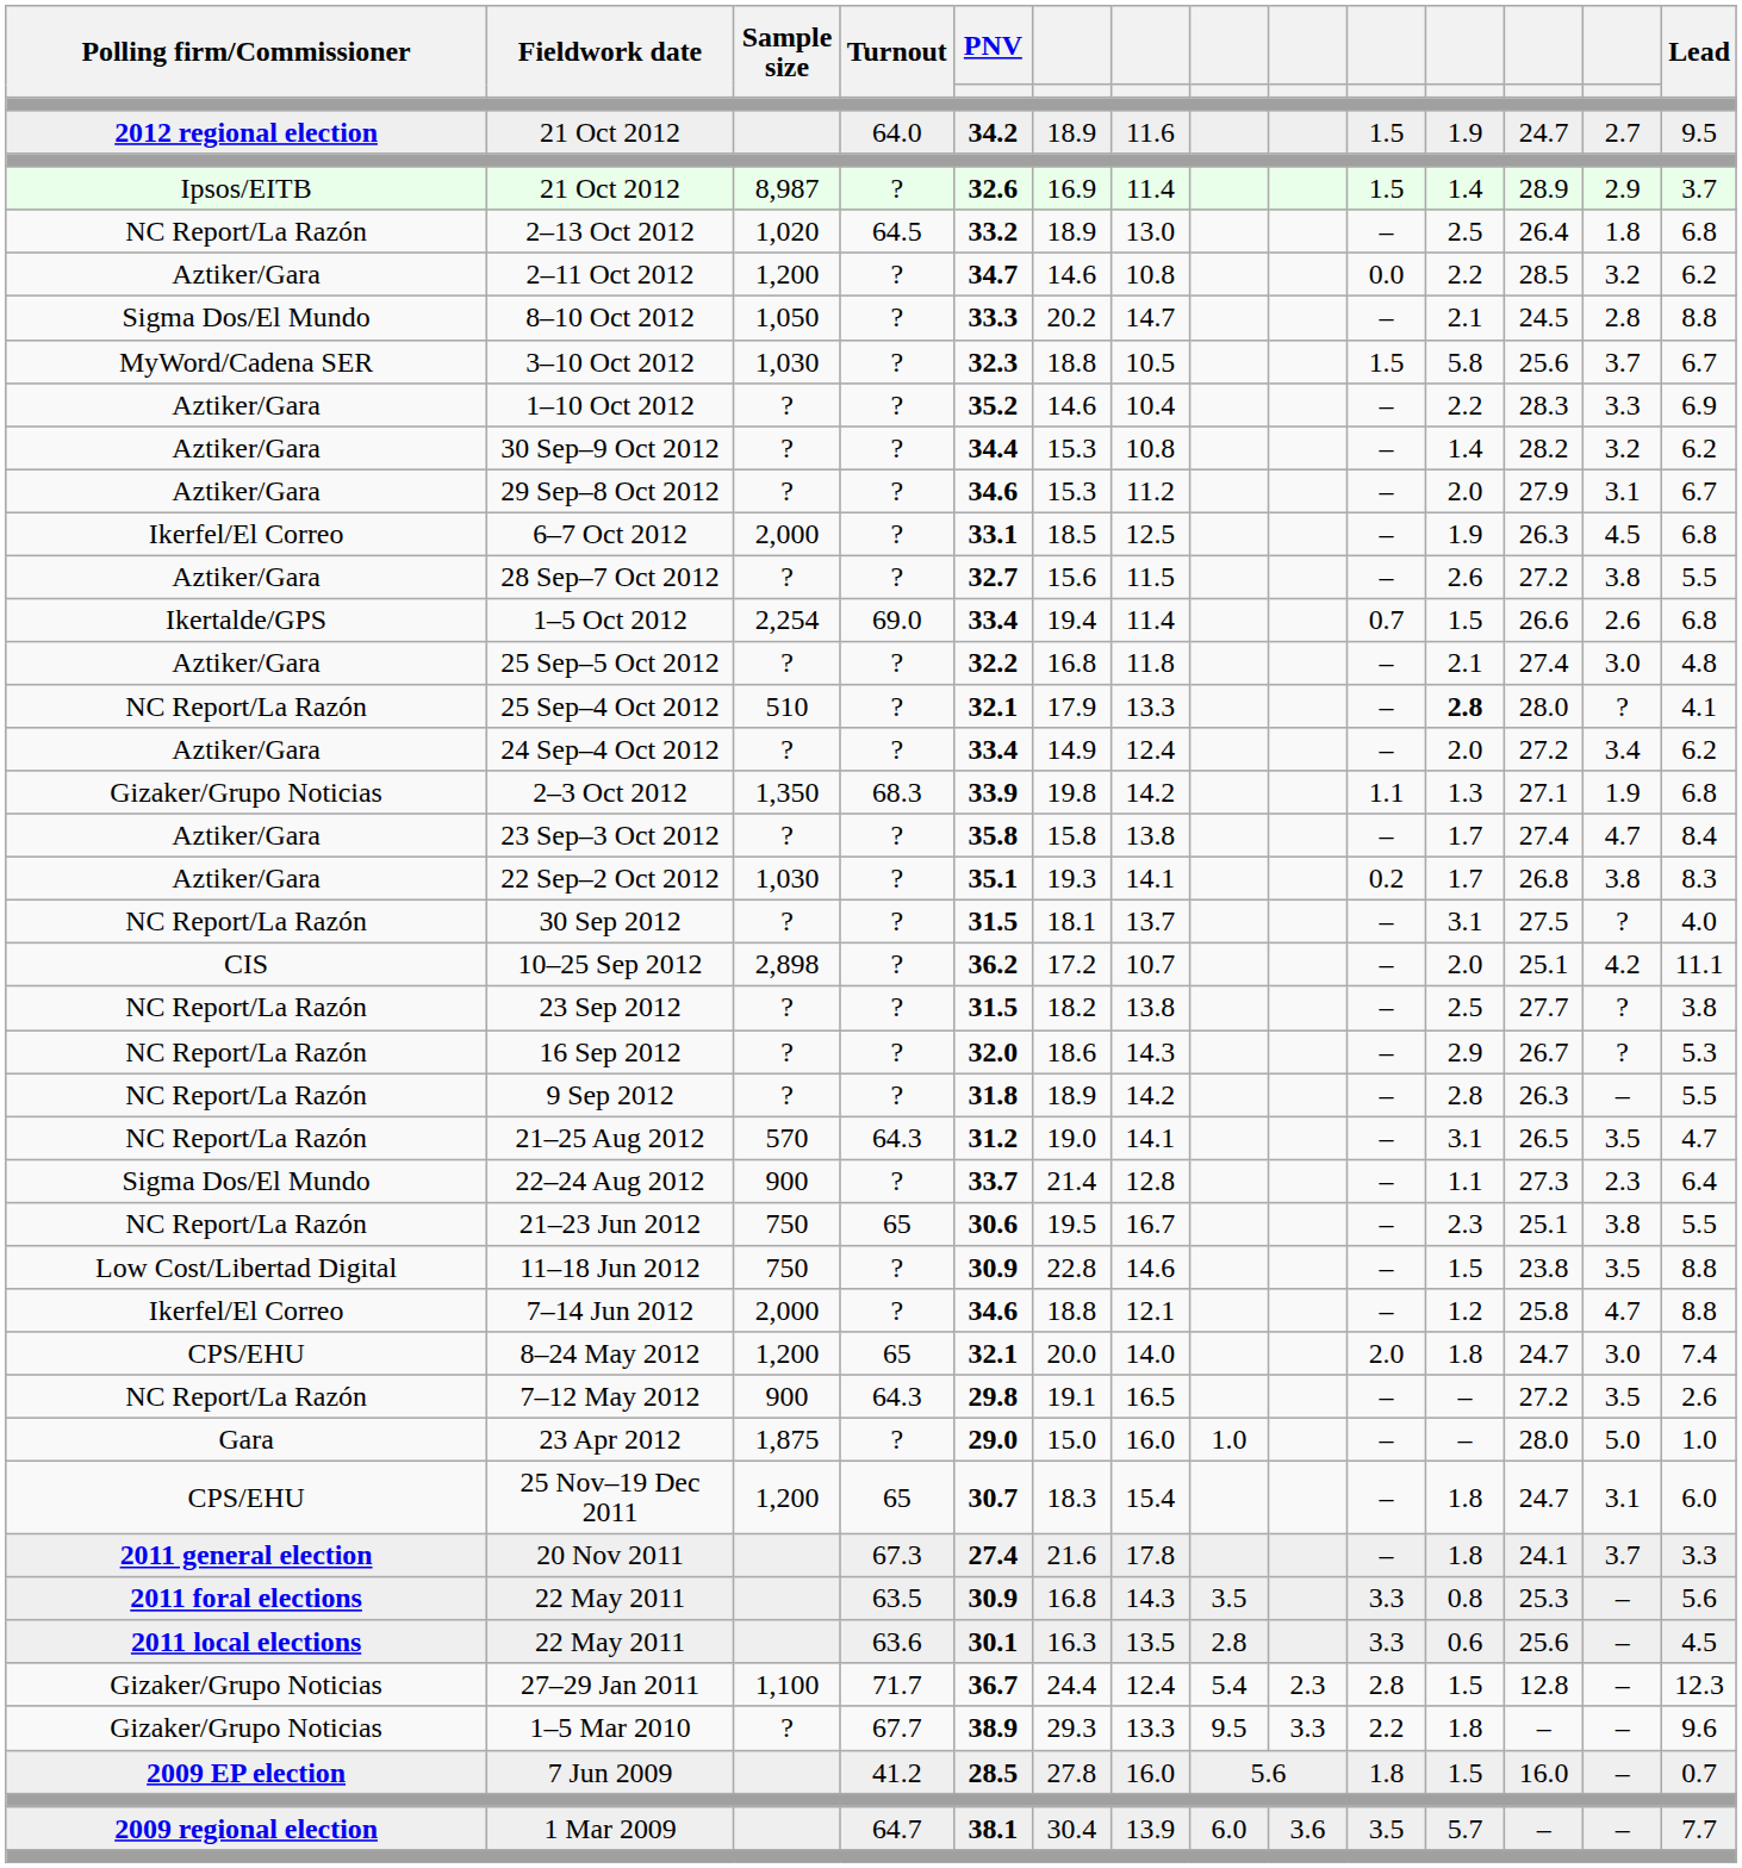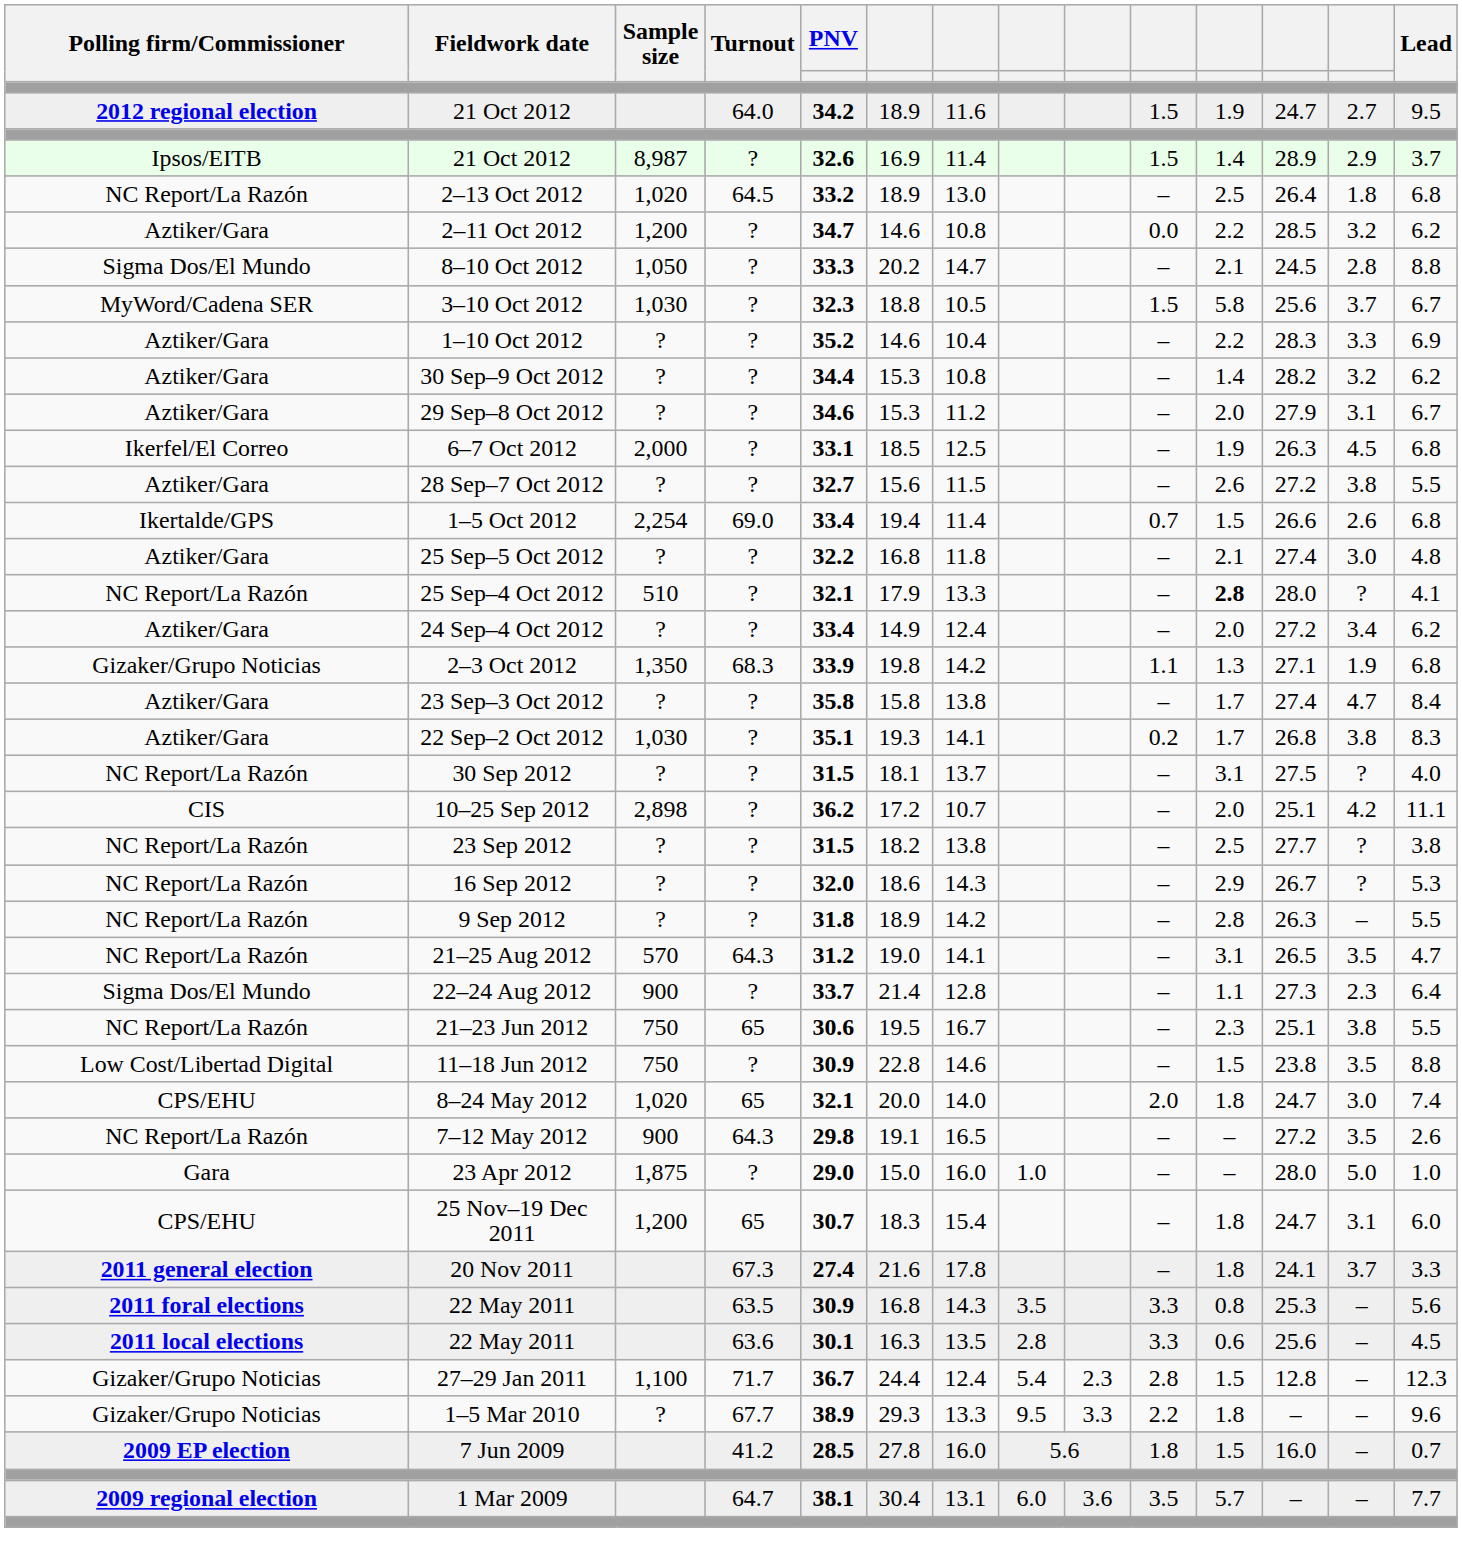- row: Ikerfel/El Correo | 7–14 Jun 2012 | 2,000 | ? | 34.6 | 18.8 | 12.1 | – | 1.2 | 25.8 | 4.7 | 8.8
8–24 May 2012 | Sample size: 1,200 -> 1,020
1 Mar 2009 | column 7: 13.9 -> 13.1
